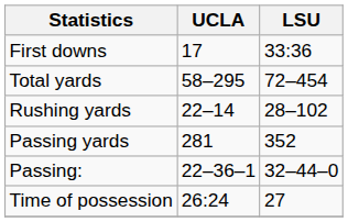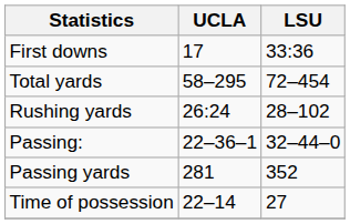Rushing yards | UCLA: 22–14 -> 26:24
rows swapped: Passing yards <-> Passing:
Time of possession | UCLA: 26:24 -> 22–14
